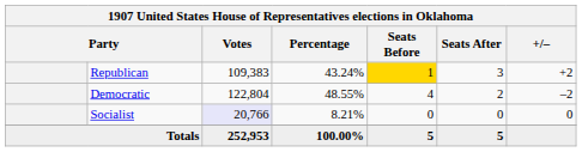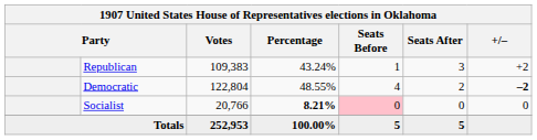Republican | Seats Before: gold background -> no background
Democratic | +/–: normal -> bold
Socialist | Votes: lavender background -> no background
Socialist | Percentage: normal -> bold
Socialist | Seats Before: no background -> pink background
